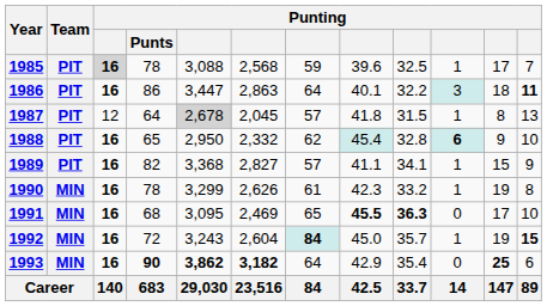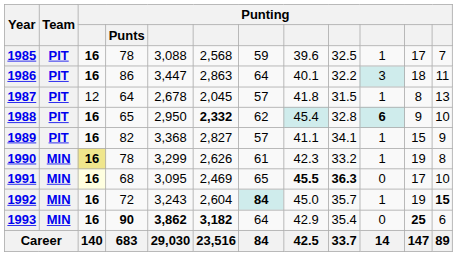1985 | column 3: lightgrey background -> no background
1986 | column 12: bold -> normal
1987 | column 5: lightgrey background -> no background
1988 | column 6: normal -> bold
1990 | column 3: no background -> khaki background
1991 | column 3: no background -> lightyellow background
